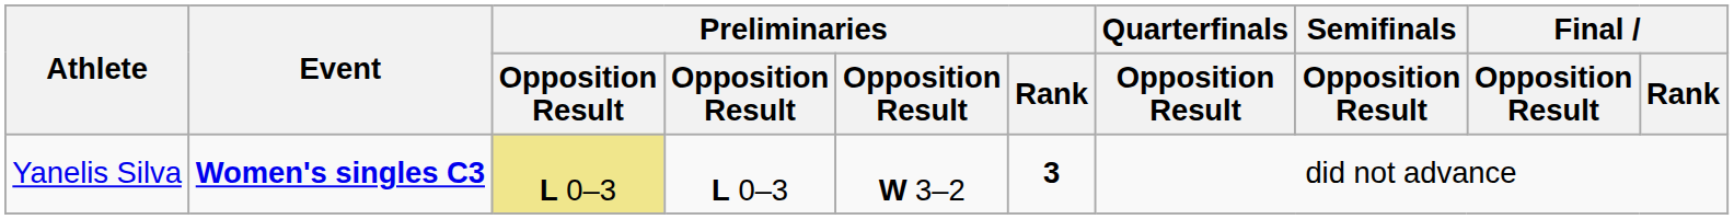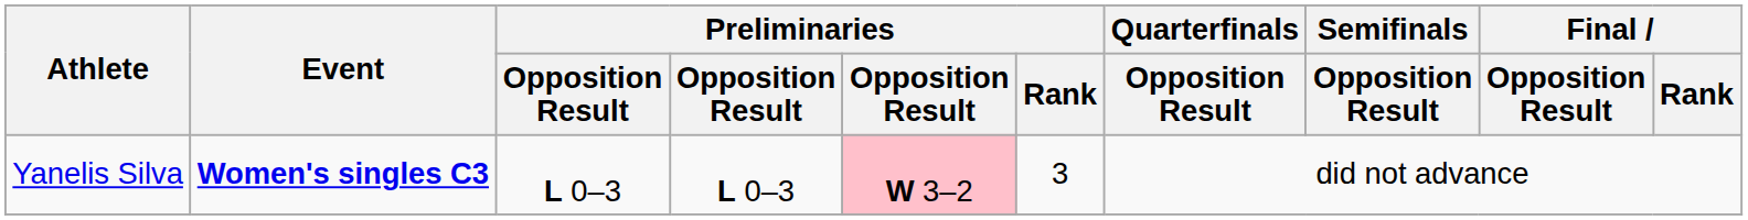Yanelis Silva | column 3: khaki background -> no background
Yanelis Silva | column 5: no background -> pink background
Yanelis Silva | Preliminaries / Rank: bold -> normal
